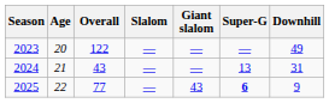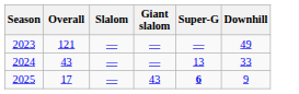- column: Age | 20 | 21 | 22
2023 | Overall: 122 -> 121
2024 | Downhill: 31 -> 33
2025 | Overall: 77 -> 17
